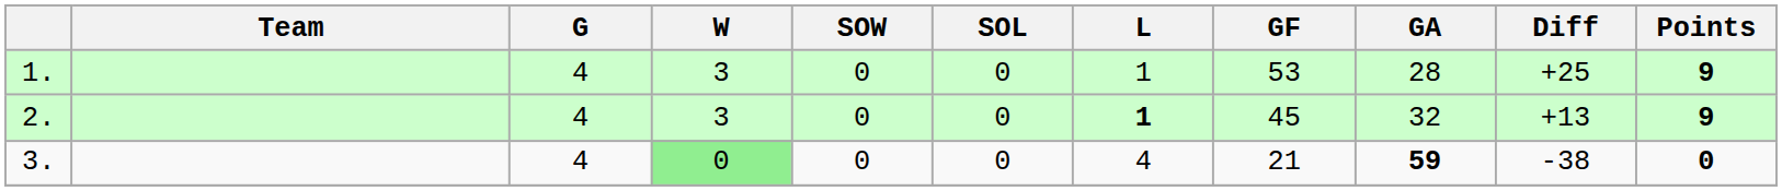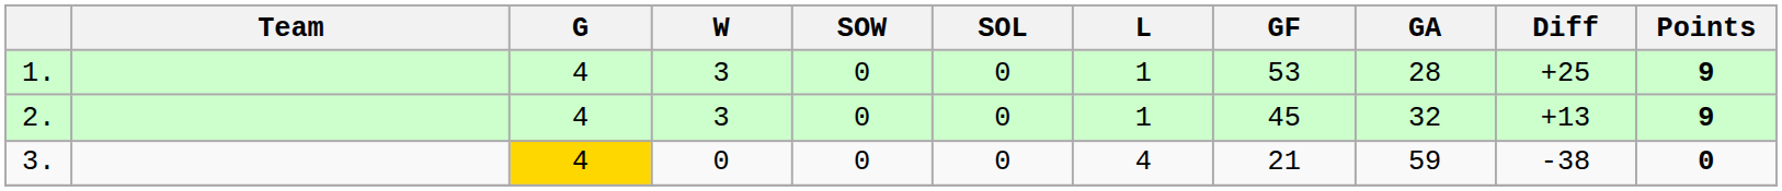2. | L: bold -> normal
3. | G: no background -> gold background
3. | W: lightgreen background -> no background
3. | GA: bold -> normal
